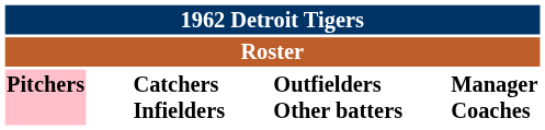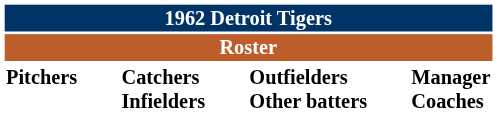Pitchers | column 1: pink background -> no background
